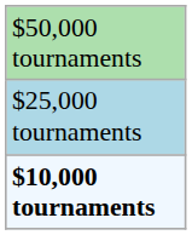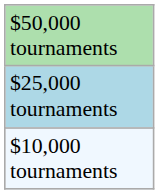row 3 | column 1: bold -> normal
